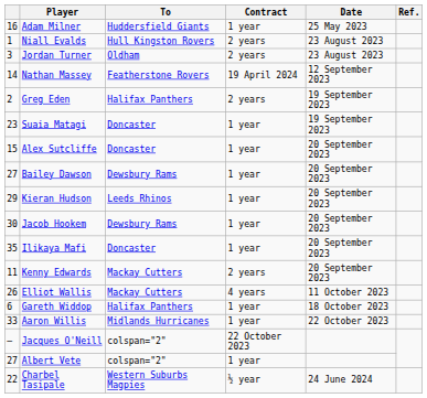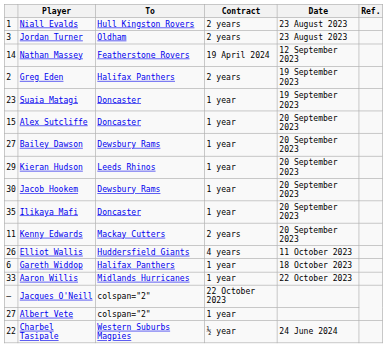- row: 16 | Adam Milner | Huddersfield Giants | 1 year | 25 May 2023
Elliot Wallis | To: Mackay Cutters -> Huddersfield Giants
